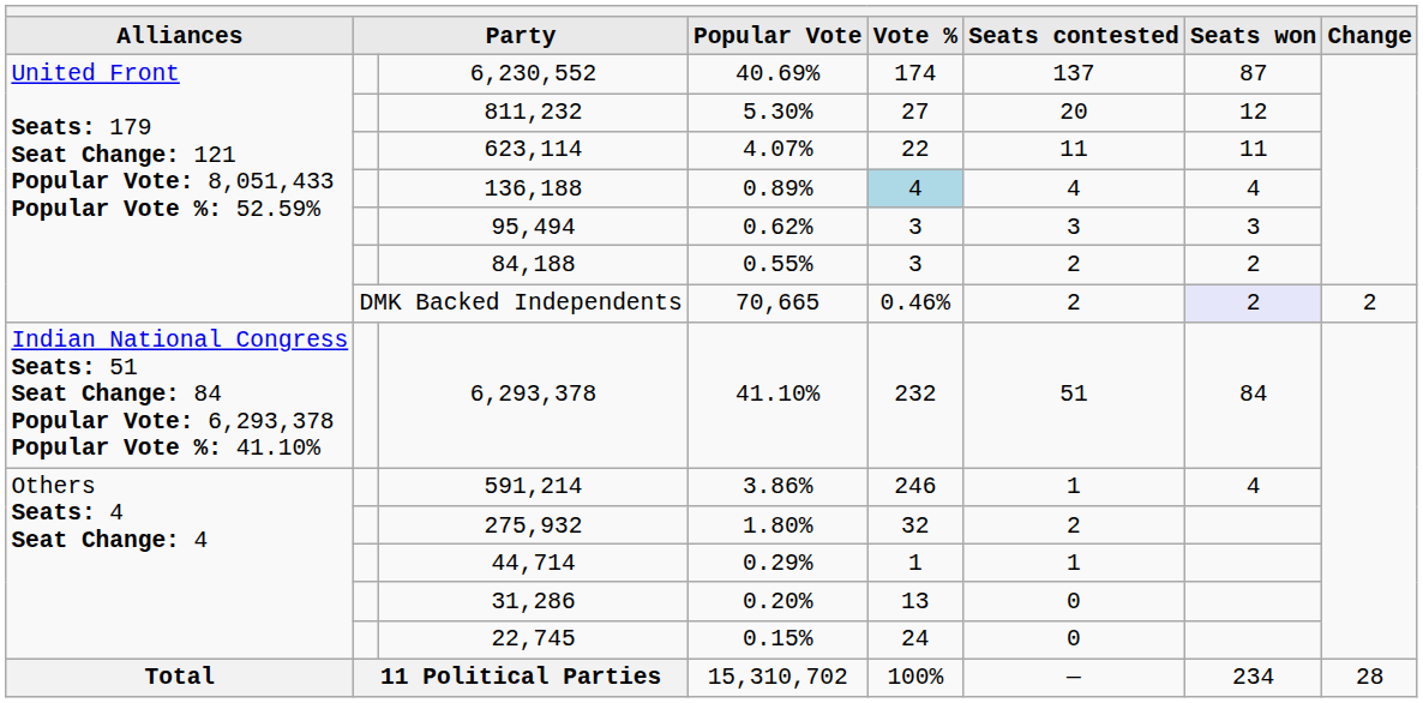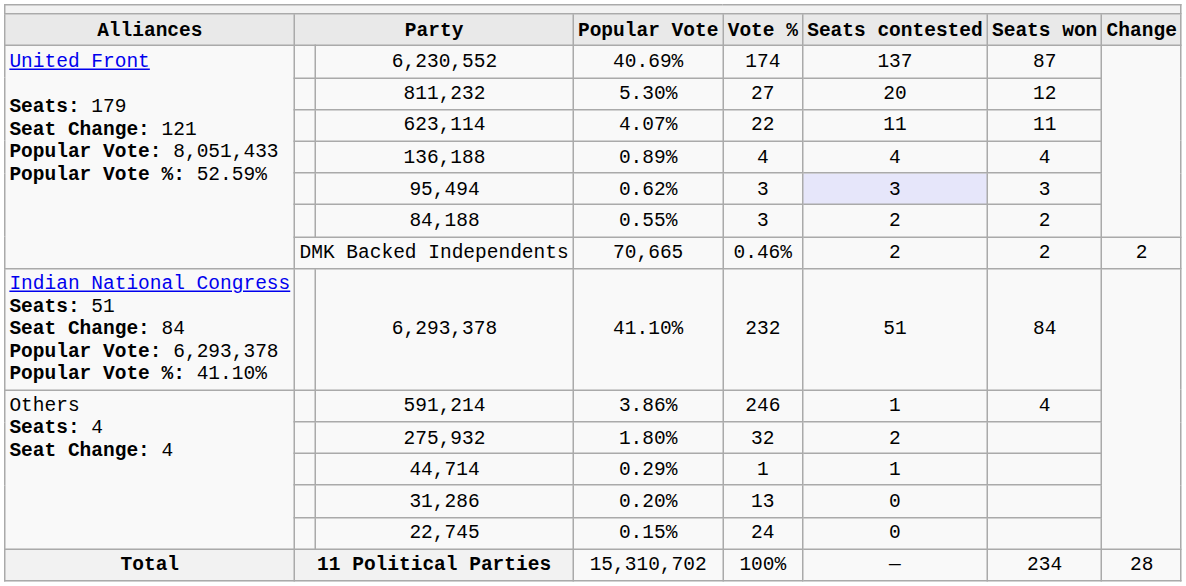136,188 | Vote %: lightblue background -> no background
95,494 | Seats contested: no background -> lavender background
DMK Backed Independents | Seats won: lavender background -> no background
